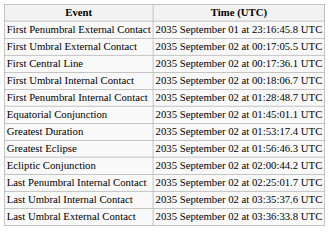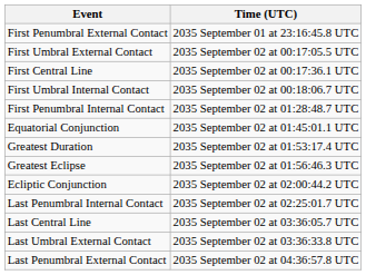- row: Last Umbral Internal Contact | 2035 September 02 at 03:35:37.6 UTC
+ row: Last Central Line | 2035 September 02 at 03:36:05.7 UTC
+ row: Last Penumbral External Contact | 2035 September 02 at 04:36:57.8 UTC
